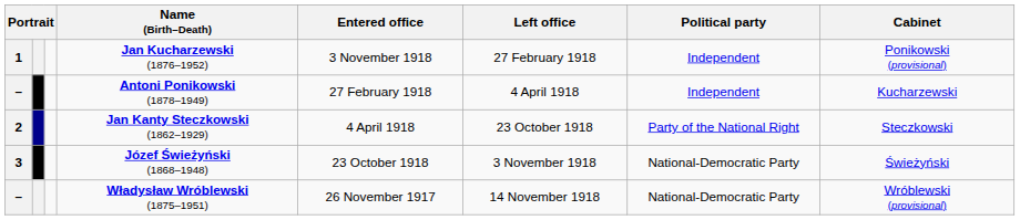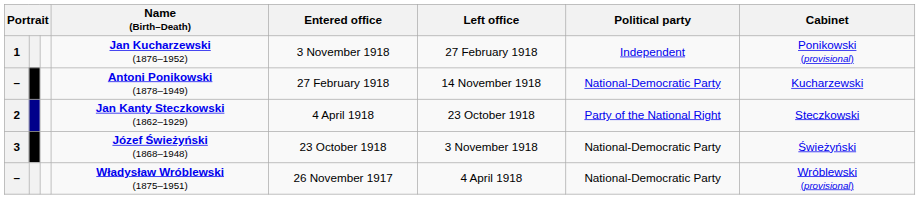Antoni Ponikowski (1878–1949) | Left office: 4 April 1918 -> 14 November 1918
Antoni Ponikowski (1878–1949) | Political party: Independent -> National-Democratic Party
Władysław Wróblewski (1875–1951) | Left office: 14 November 1918 -> 4 April 1918
